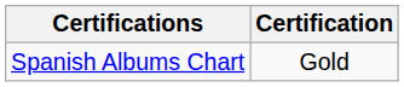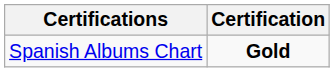Spanish Albums Chart | Certification: normal -> bold
